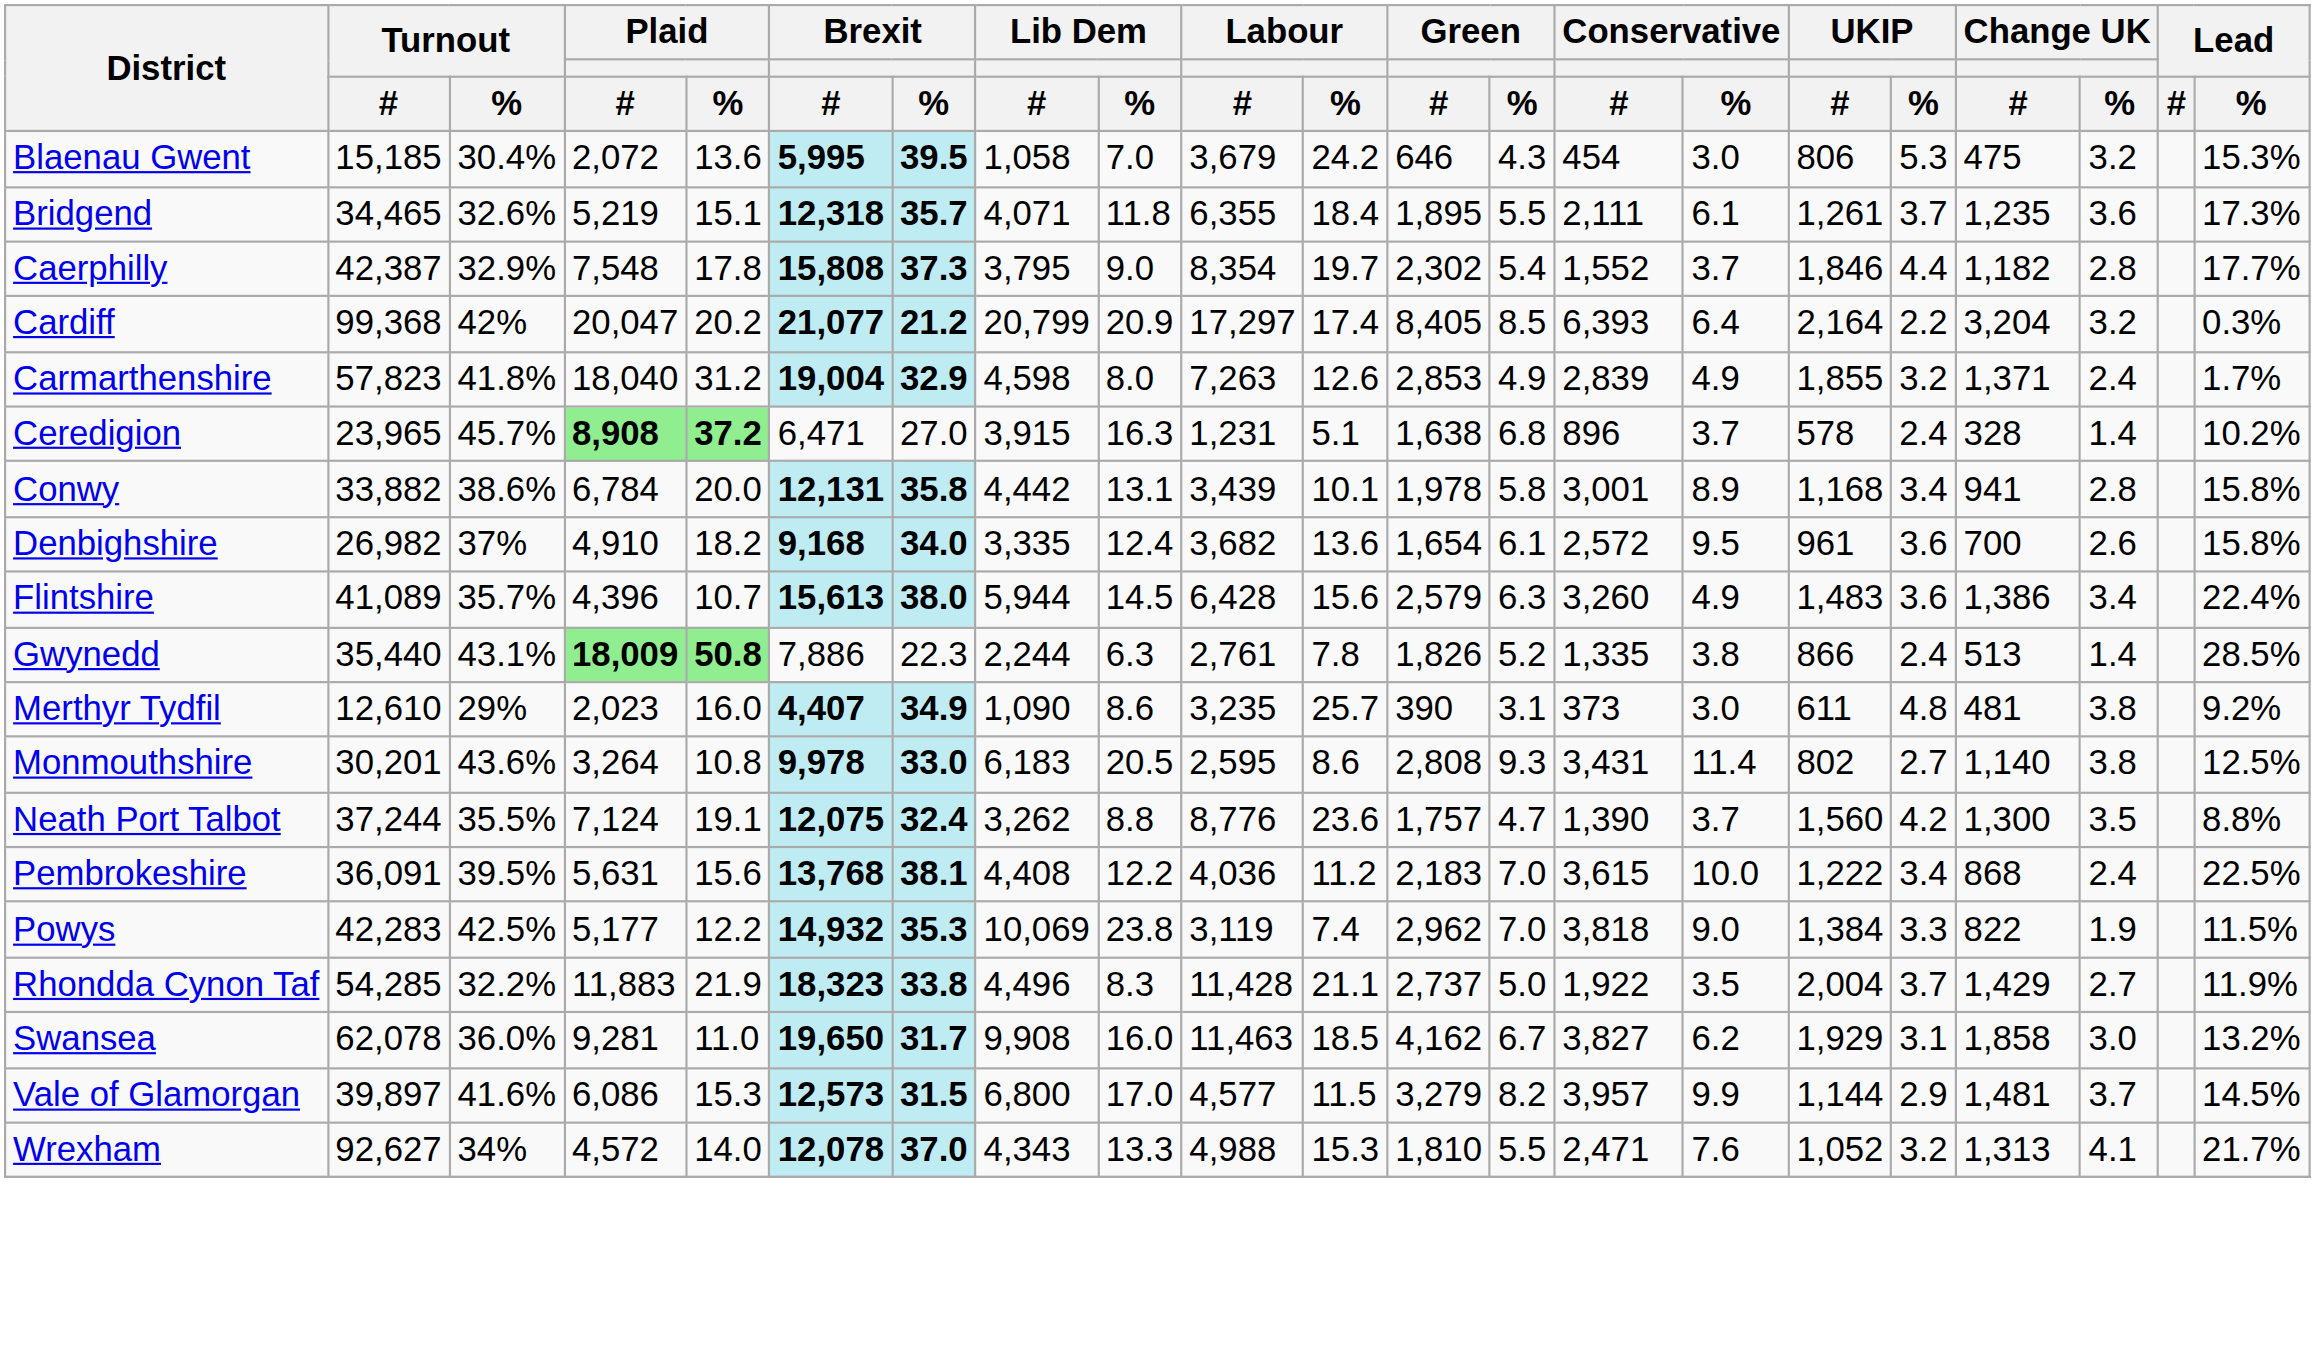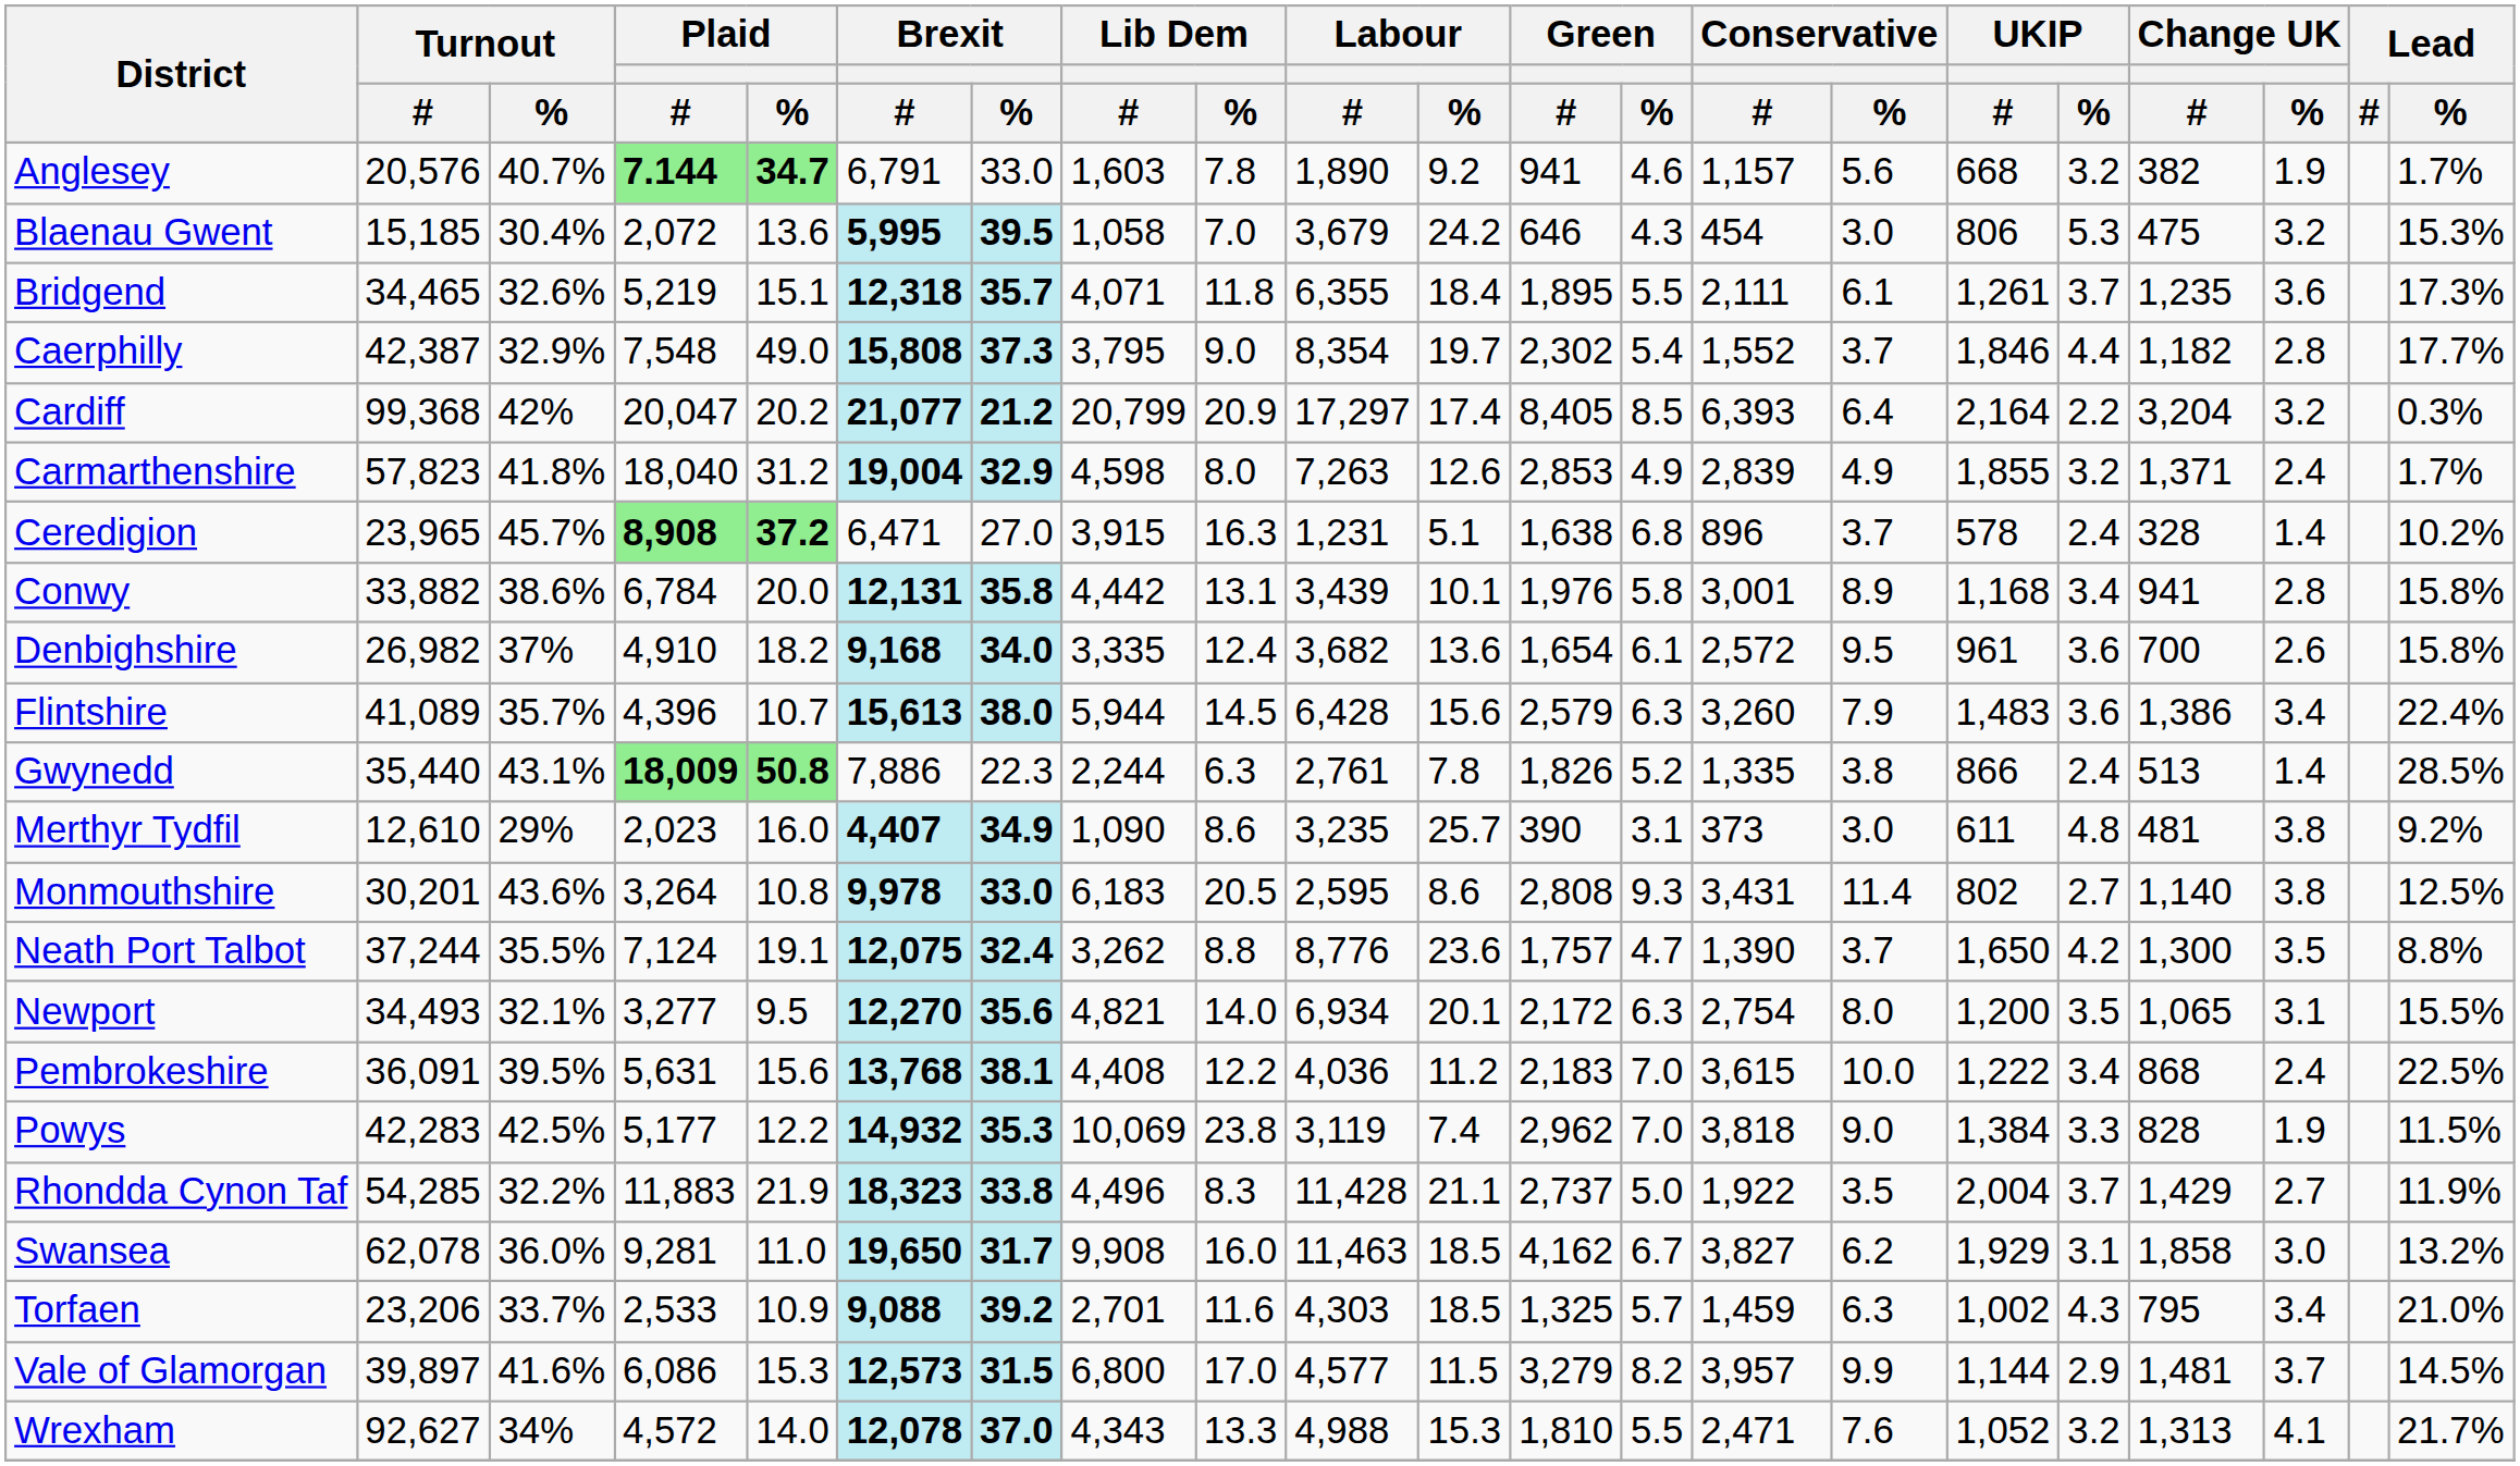+ row: Anglesey | 20,576 | 40.7% | 7.144 | 34.7 | 6,791 | 33.0 | 1,603 | 7.8 | 1,890 | 9.2 | 941 | 4.6 | 1,157 | 5.6 | 668 | 3.2 | 382 | 1.9 | 1.7%
Caerphilly | Plaid / %: 17.8 -> 49.0
Conwy | Green / #: 1,978 -> 1,976
Flintshire | Conservative / %: 4.9 -> 7.9
Neath Port Talbot | UKIP / #: 1,560 -> 1,650
+ row: Newport | 34,493 | 32.1% | 3,277 | 9.5 | 12,270 | 35.6 | 4,821 | 14.0 | 6,934 | 20.1 | 2,172 | 6.3 | 2,754 | 8.0 | 1,200 | 3.5 | 1,065 | 3.1 | 15.5%
Powys | Change UK / #: 822 -> 828
+ row: Torfaen | 23,206 | 33.7% | 2,533 | 10.9 | 9,088 | 39.2 | 2,701 | 11.6 | 4,303 | 18.5 | 1,325 | 5.7 | 1,459 | 6.3 | 1,002 | 4.3 | 795 | 3.4 | 21.0%
